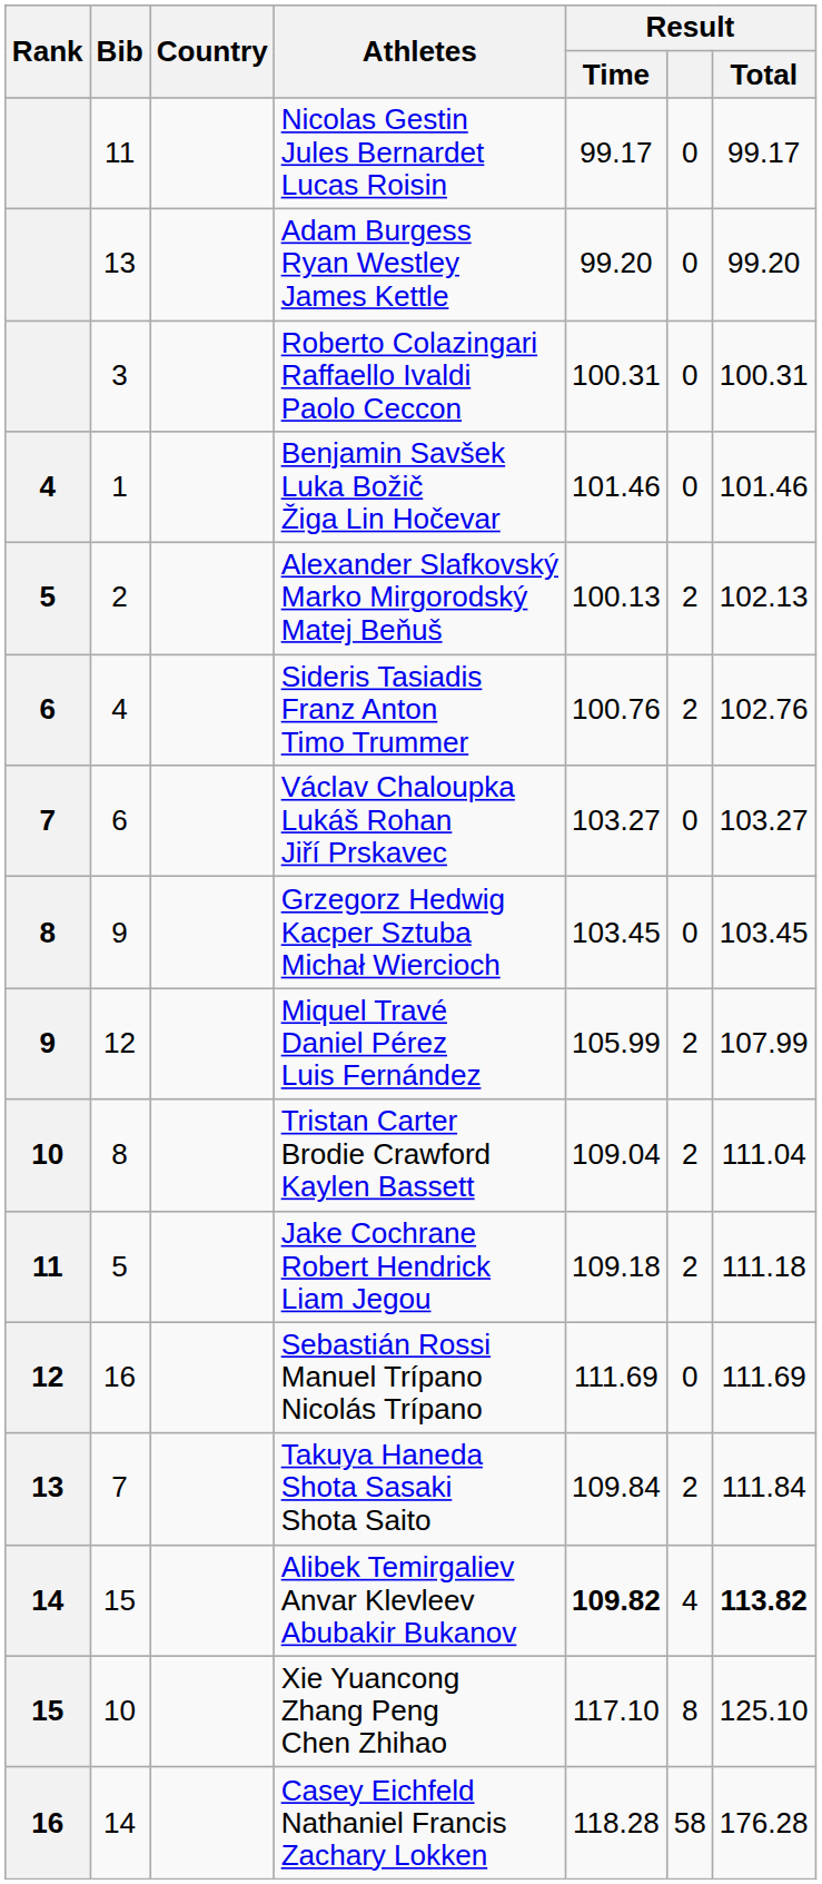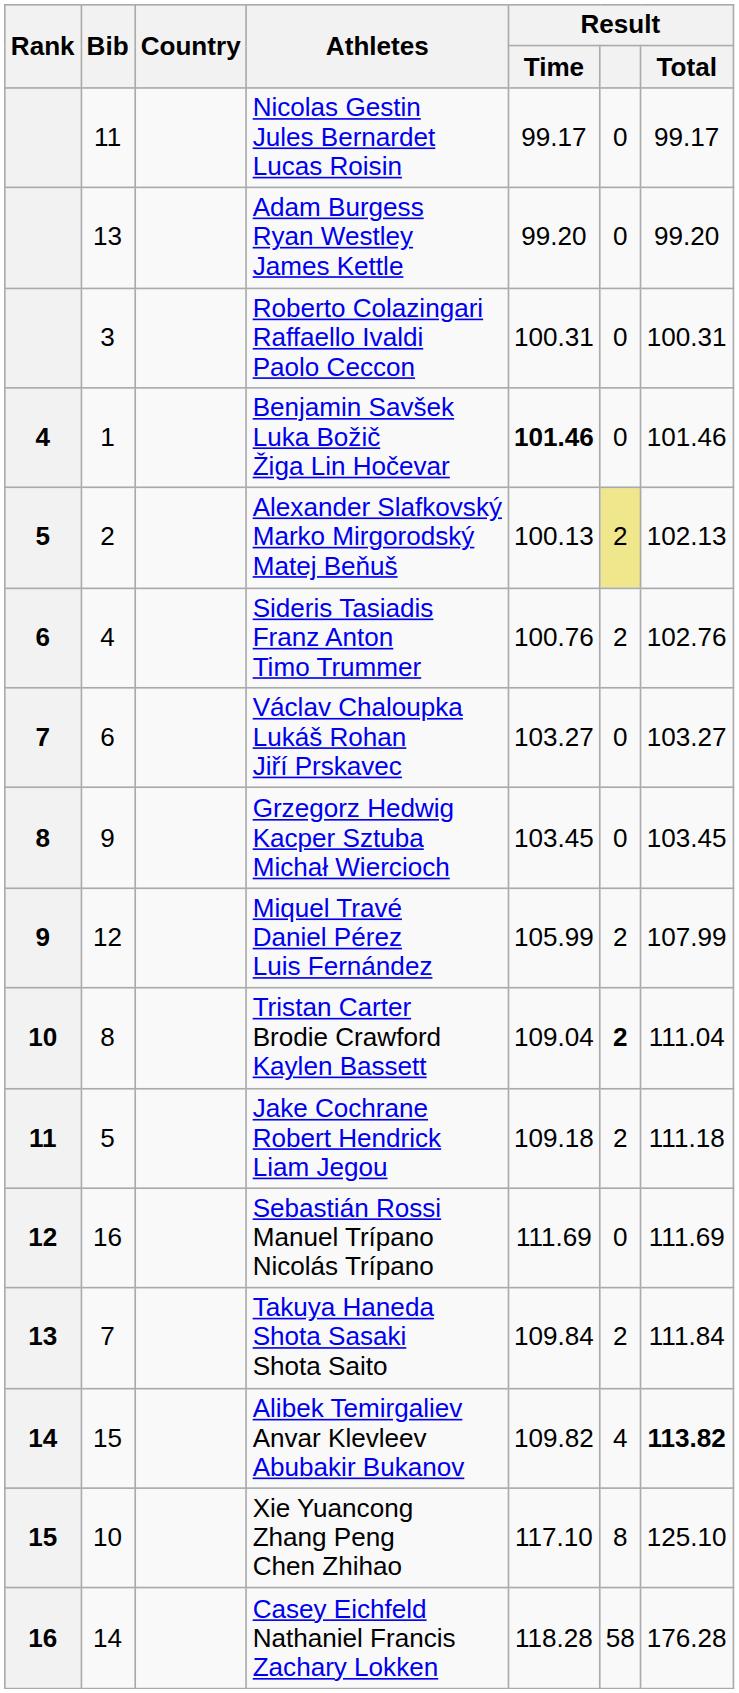Benjamin Savšek Luka Božič Žiga Lin Hočevar | Result / Time: normal -> bold
Alexander Slafkovský Marko Mirgorodský Matej Beňuš | Result: no background -> khaki background
Tristan Carter Brodie Crawford Kaylen Bassett | Result: normal -> bold
Alibek Temirgaliev Anvar Klevleev Abubakir Bukanov | Result / Time: bold -> normal
